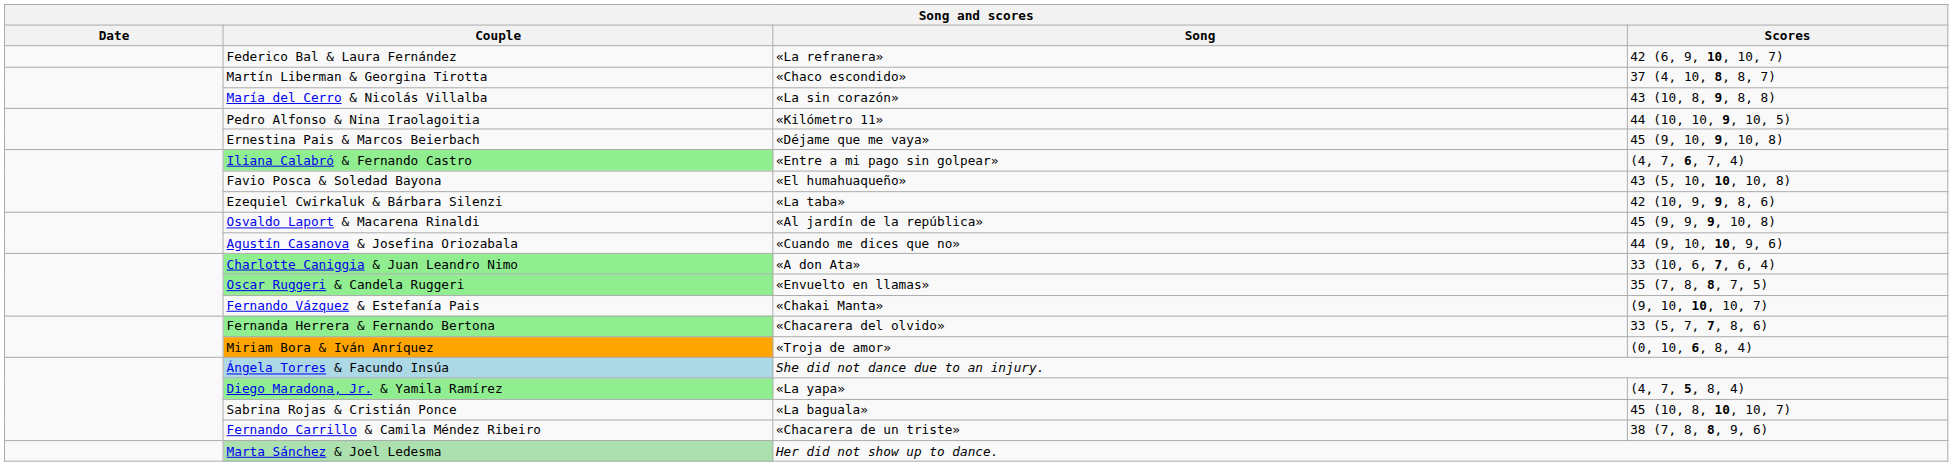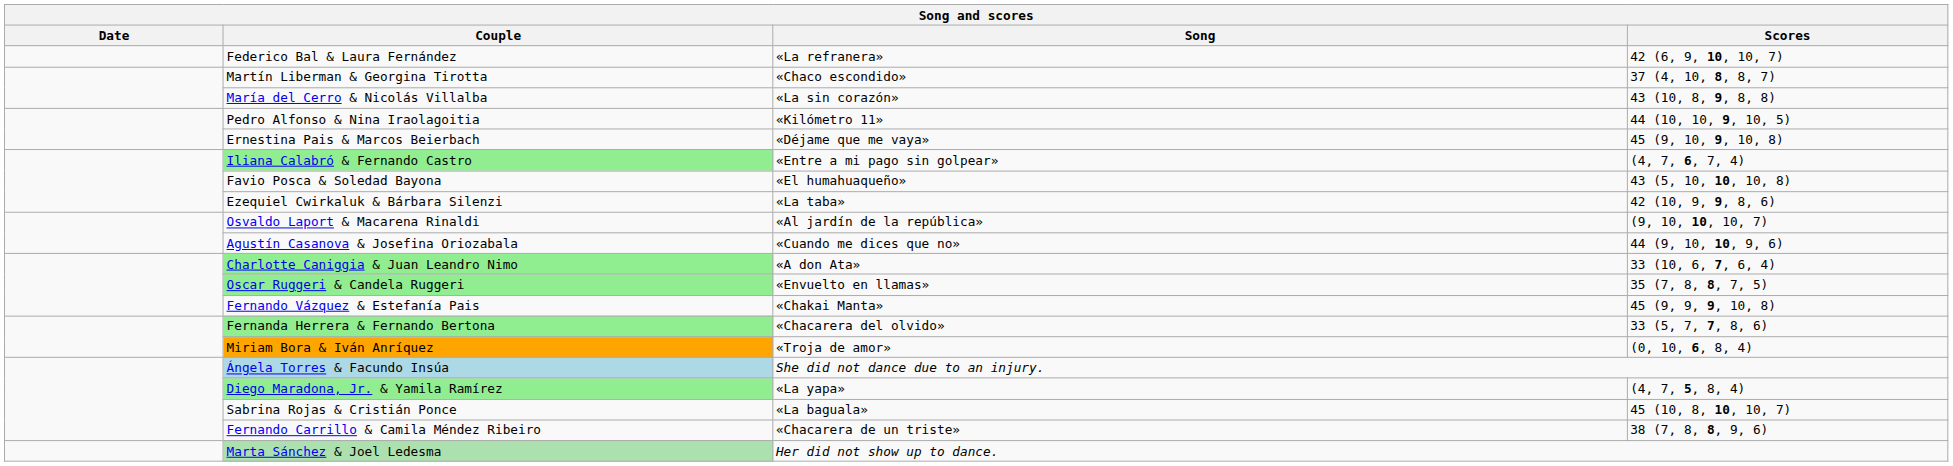Osvaldo Laport & Macarena Rinaldi | Scores: 45 (9, 9, 9, 10, 8) -> (9, 10, 10, 10, 7)
Fernando Vázquez & Estefanía Pais | Scores: (9, 10, 10, 10, 7) -> 45 (9, 9, 9, 10, 8)
